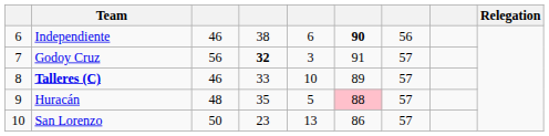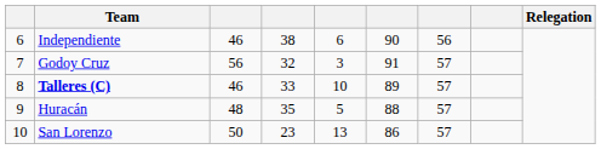Independiente | column 6: bold -> normal
Godoy Cruz | column 4: bold -> normal
Huracán | column 6: pink background -> no background
